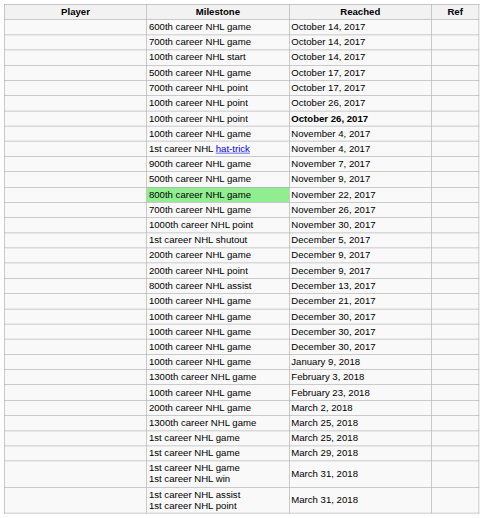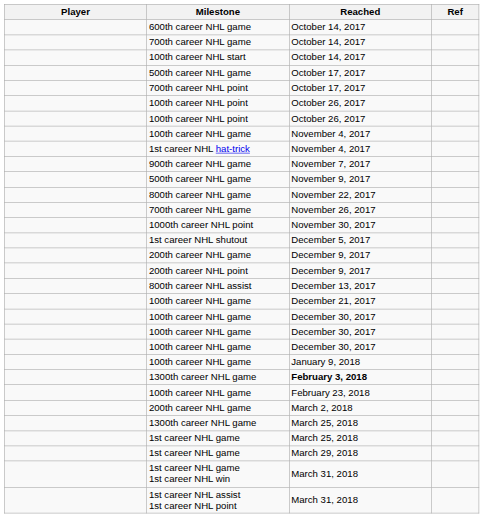row 8 | Reached: bold -> normal
row 13 | Milestone: lightgreen background -> no background
row 25 | Reached: normal -> bold
